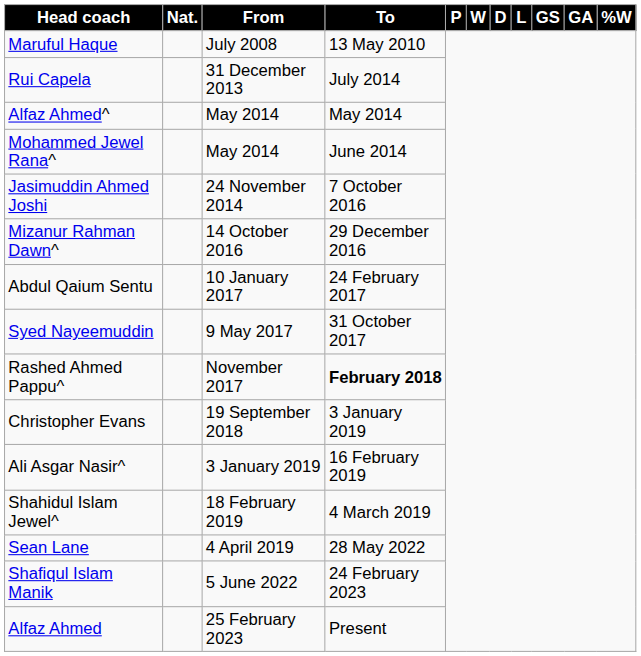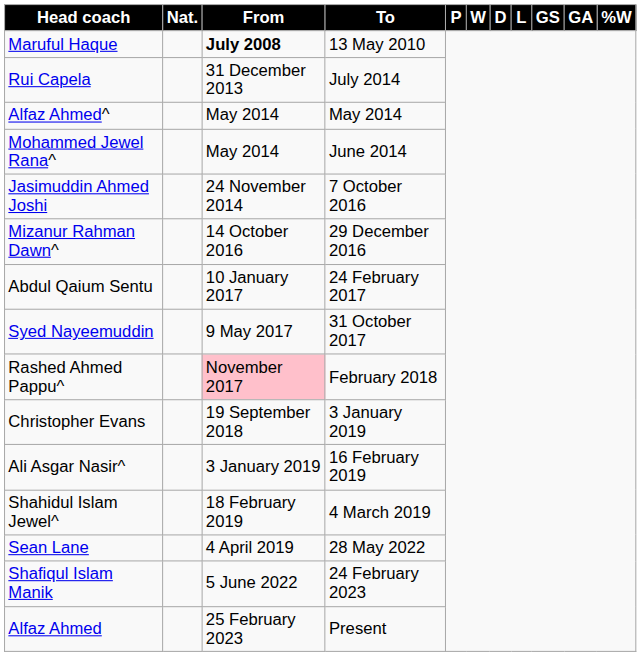Maruful Haque | From: normal -> bold
Rashed Ahmed Pappu^ | From: no background -> pink background
Rashed Ahmed Pappu^ | To: bold -> normal
